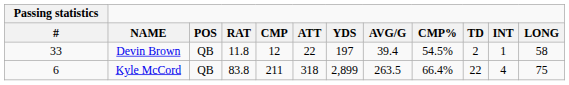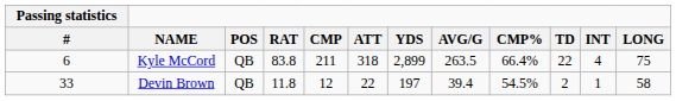rows swapped: Kyle McCord <-> Devin Brown
